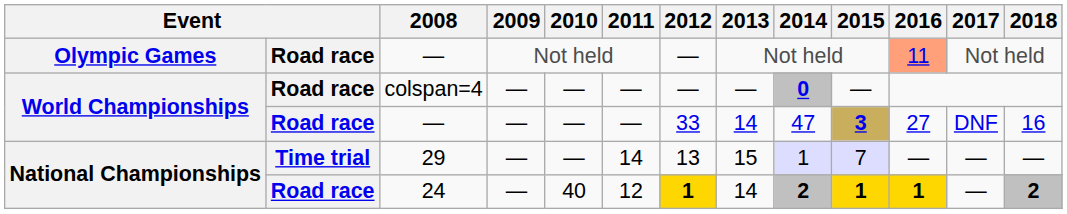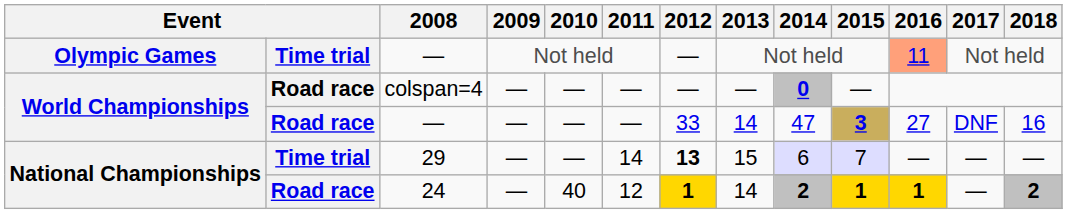Olympic Games / — | column 2: Road race -> Time trial
29 | 2012: normal -> bold
29 | 2014: 1 -> 6
